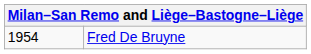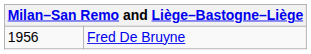Fred De Bruyne | column 1: 1954 -> 1956
